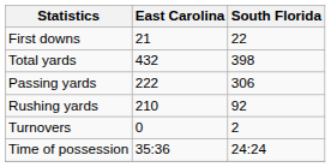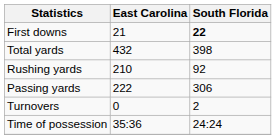First downs | South Florida: normal -> bold
rows swapped: Rushing yards <-> Passing yards
